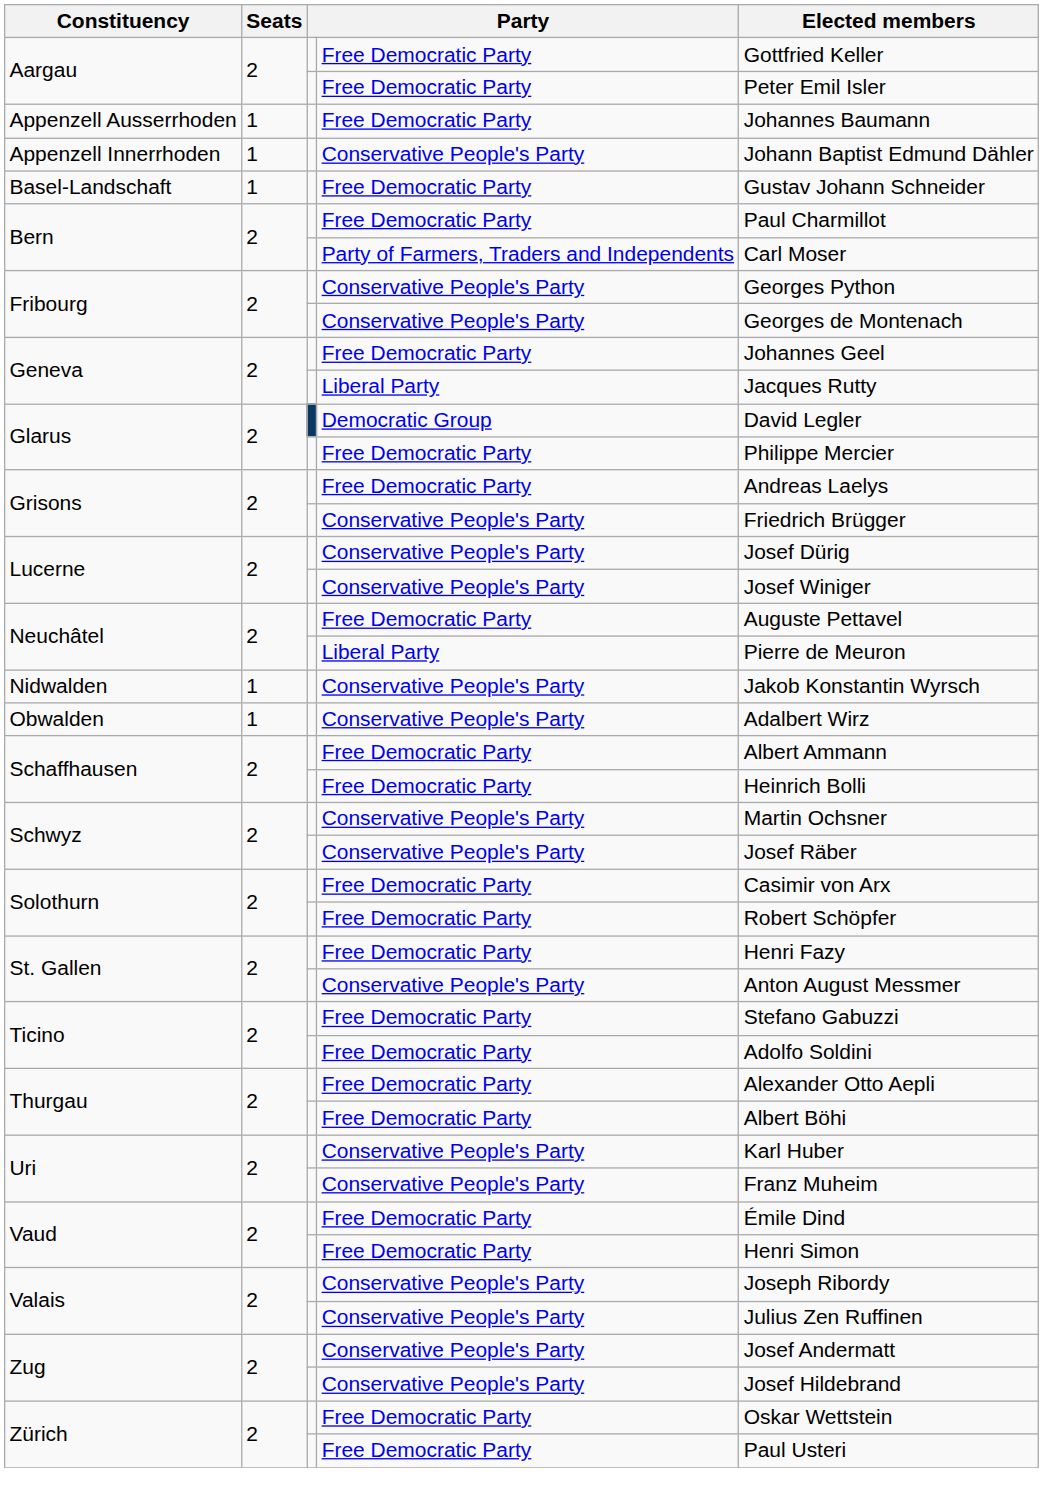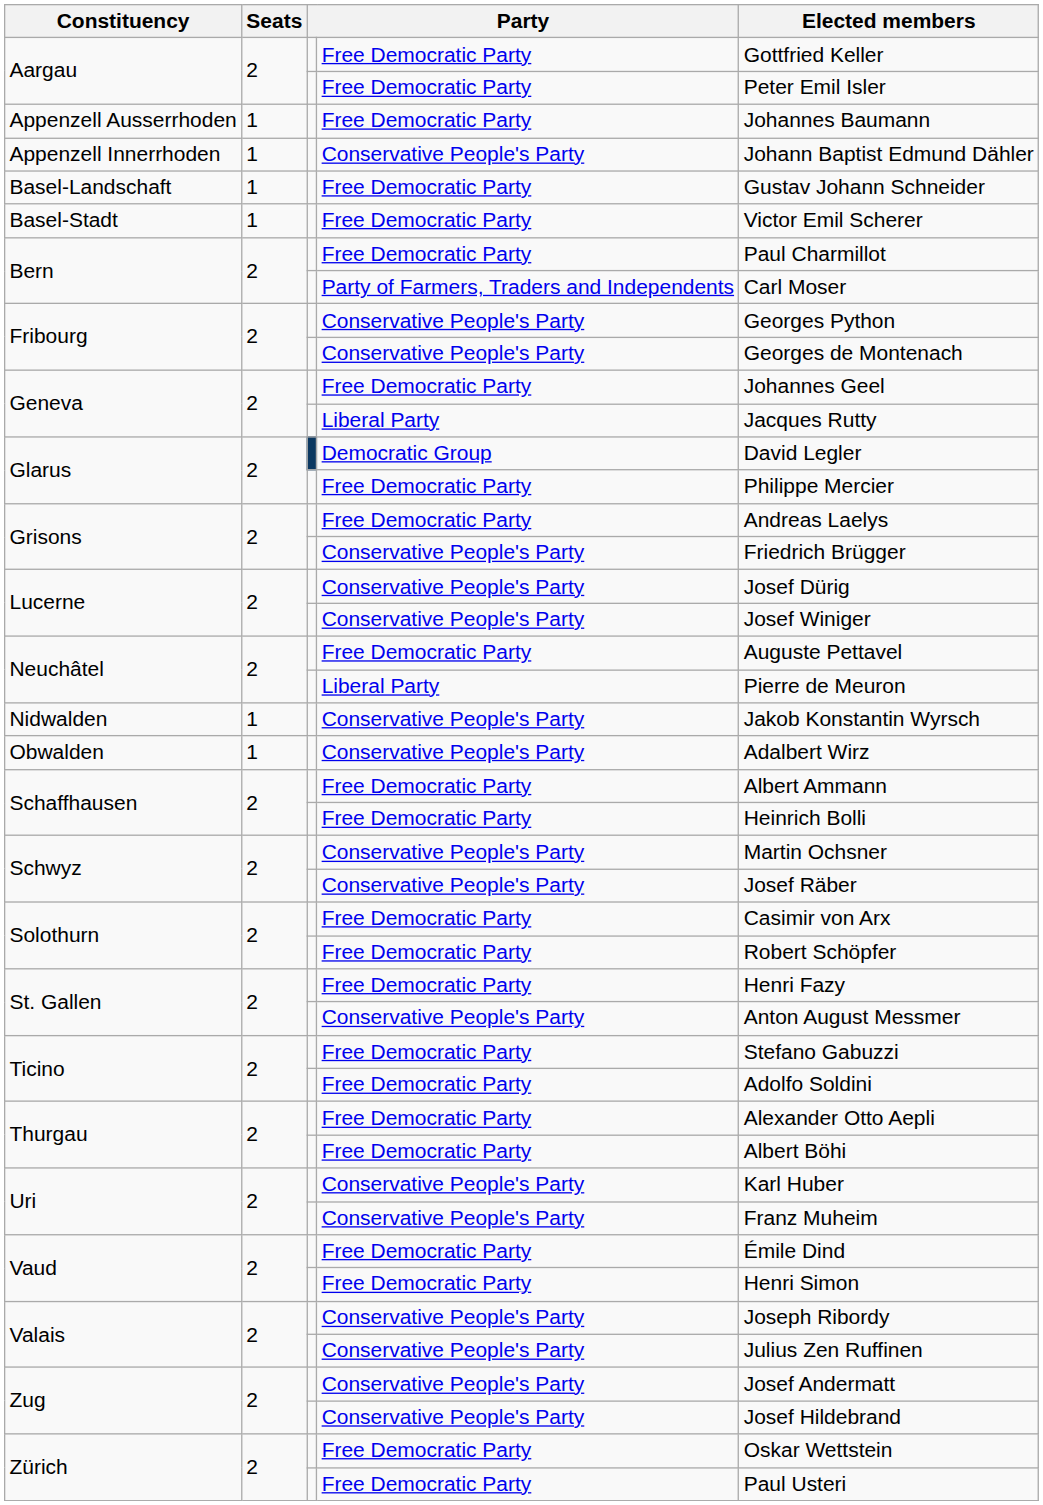+ row: Basel-Stadt | 1 | Free Democratic Party | Victor Emil Scherer
